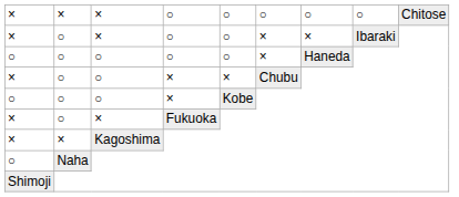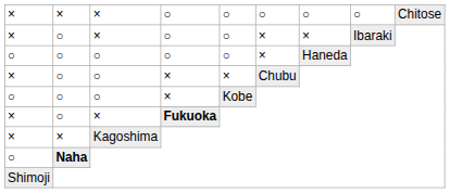○ / Fukuoka | column 4: normal -> bold
Naha | column 2: normal -> bold
